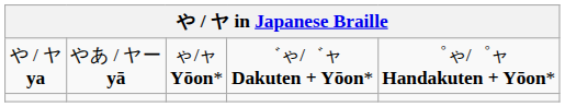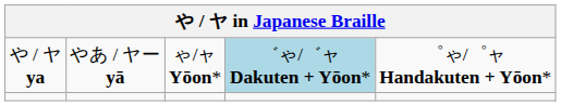や / ヤ ya | column 4: no background -> lightblue background
